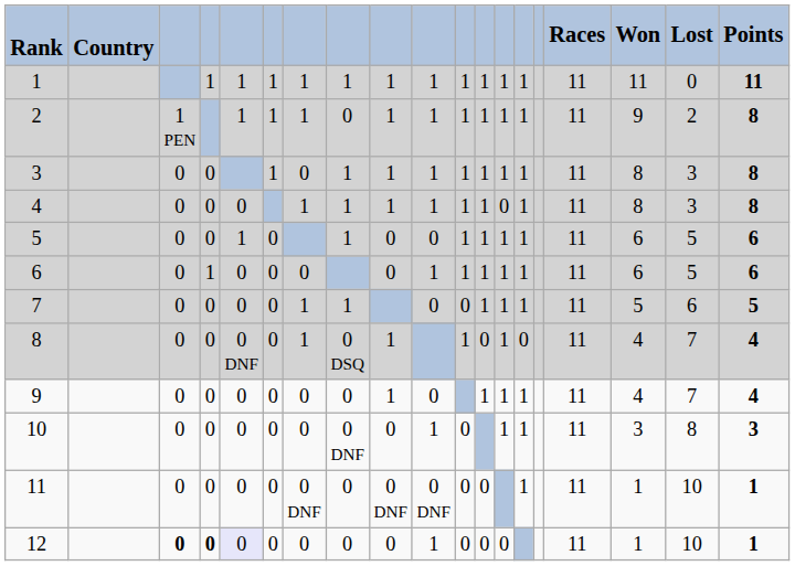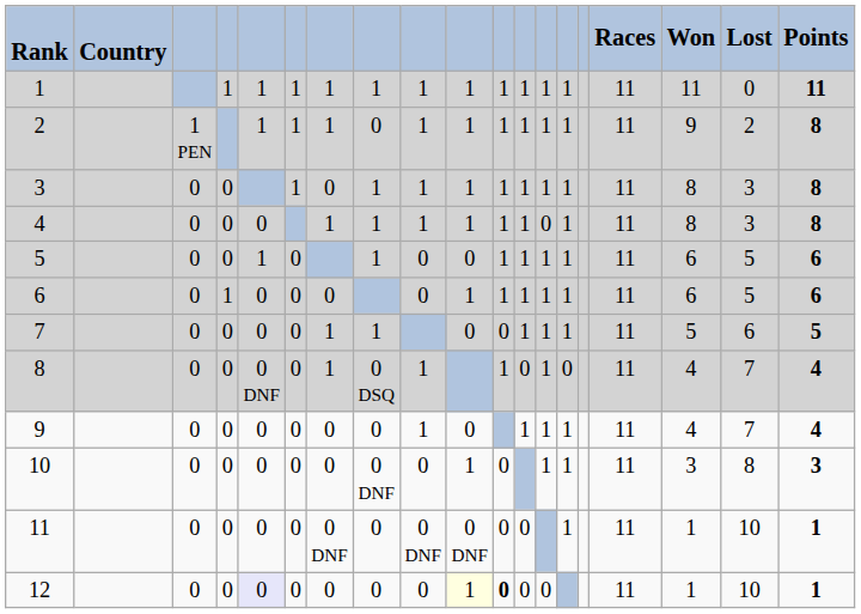12 | column 3: bold -> normal
12 | column 4: bold -> normal
12 | column 10: no background -> lightyellow background
12 | column 11: normal -> bold
